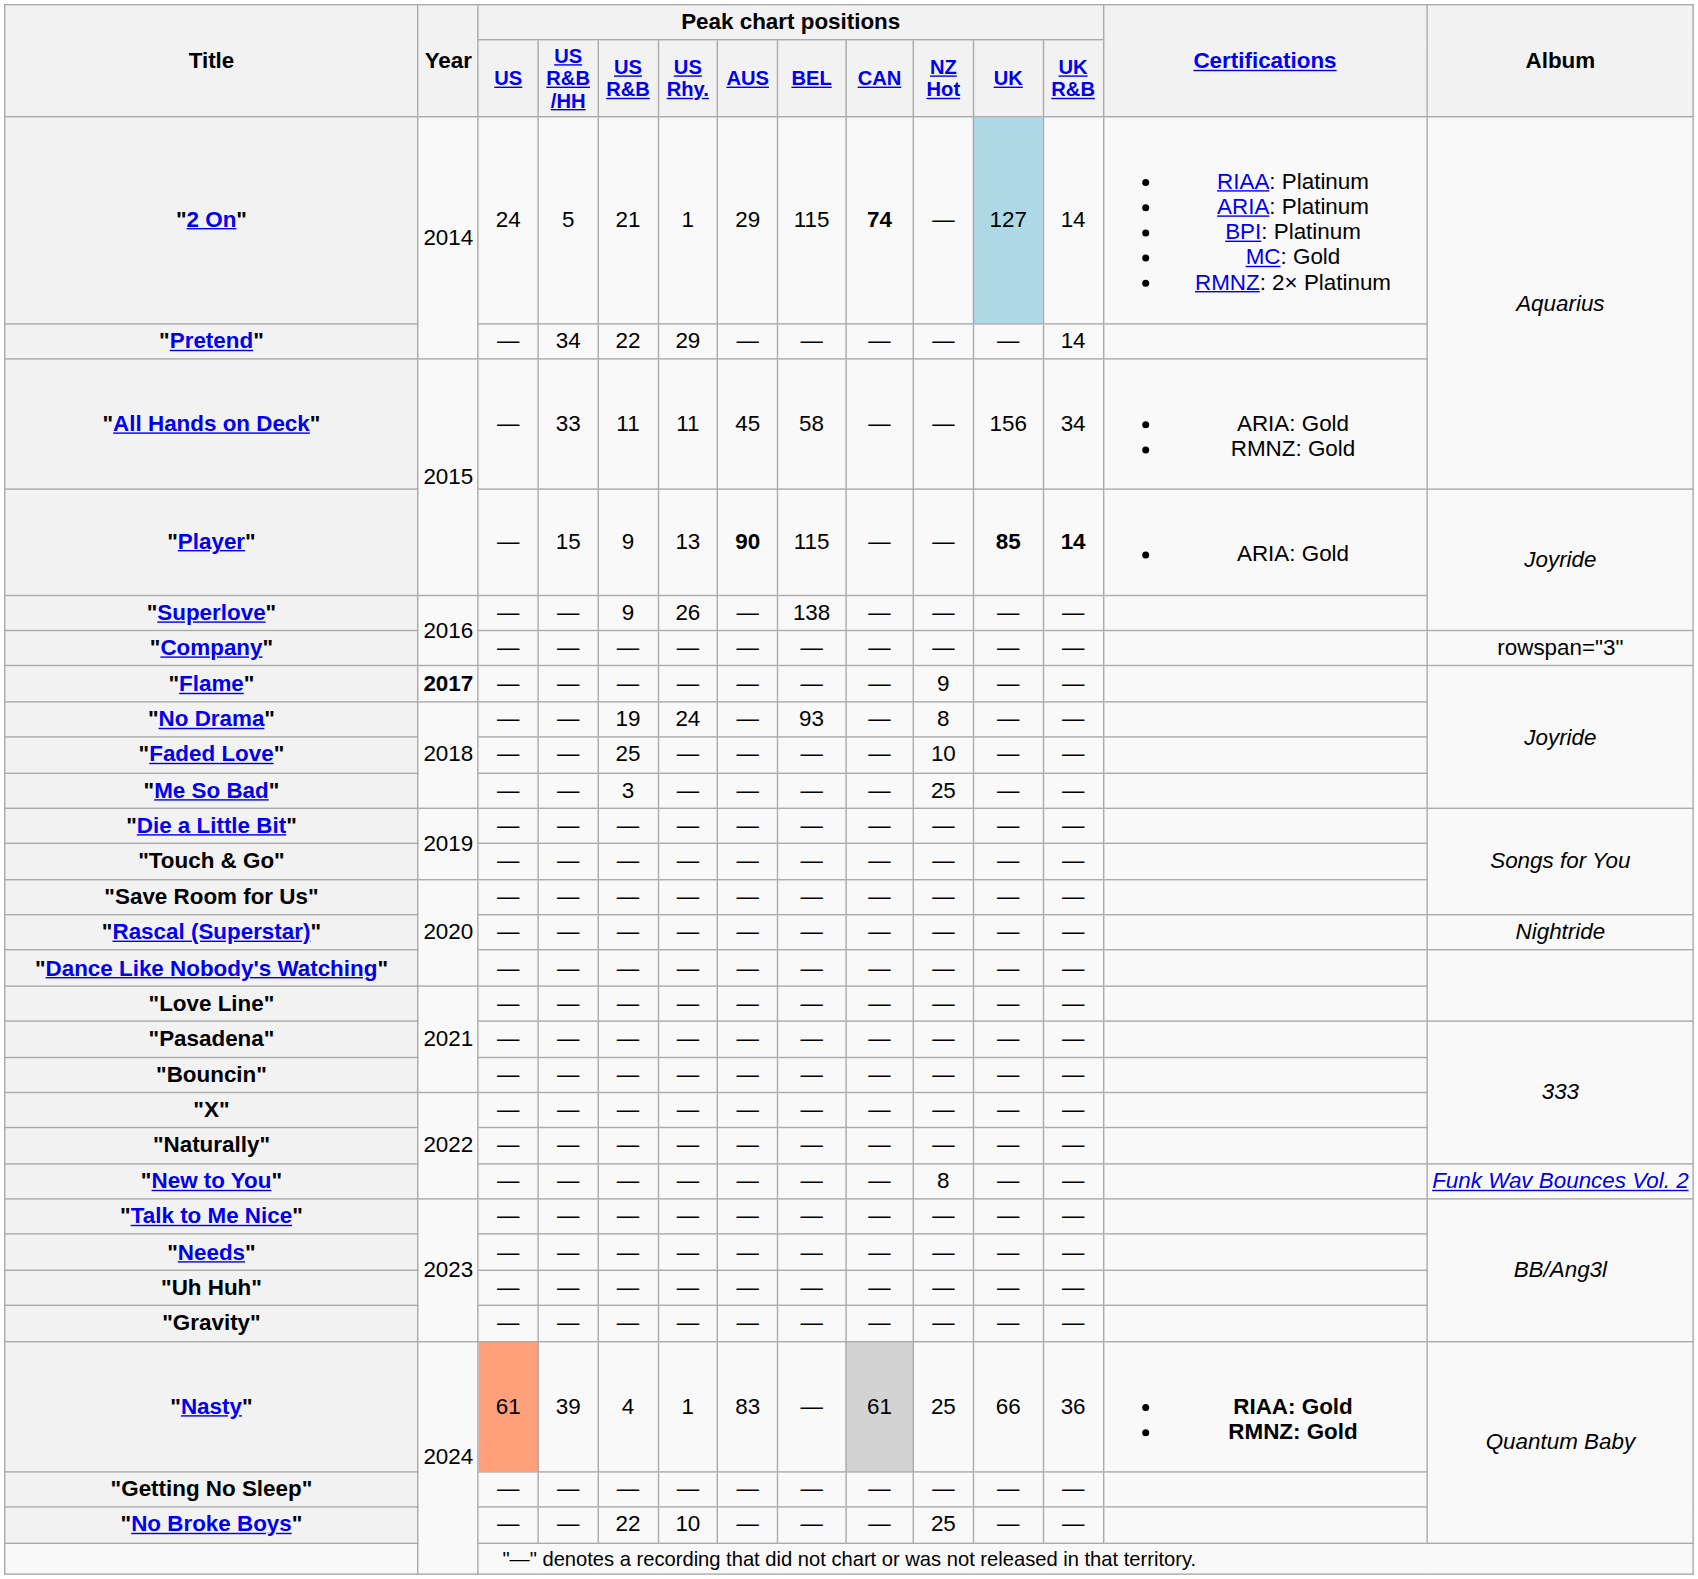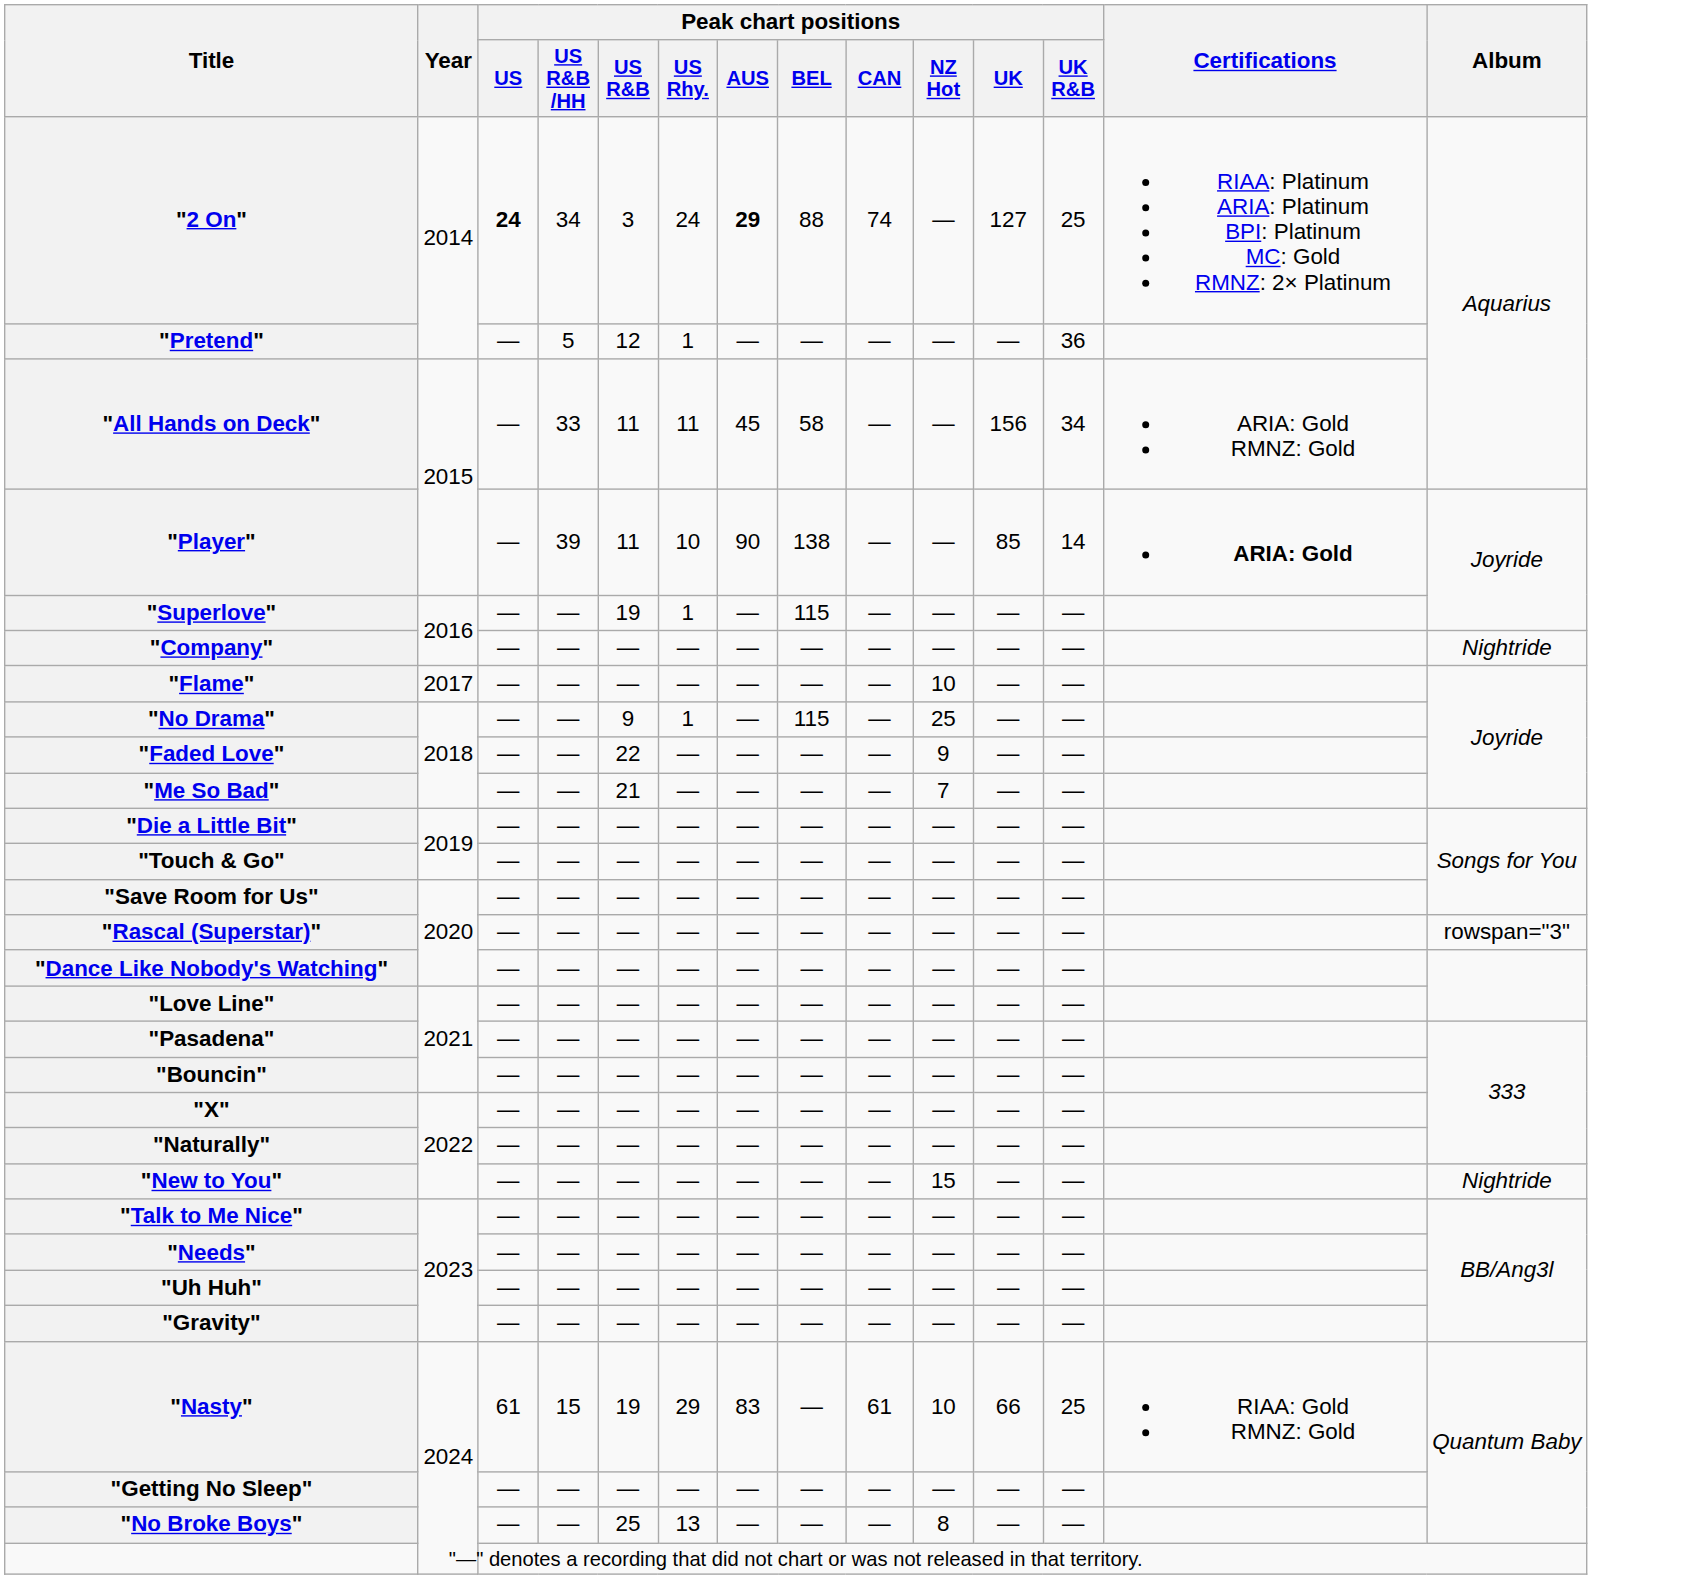"2 On" | Peak chart positions / US: normal -> bold
"2 On" | Peak chart positions / US R&B /HH: 5 -> 34
"2 On" | Peak chart positions / US R&B: 21 -> 3
"2 On" | Peak chart positions / US Rhy.: 1 -> 24
"2 On" | Peak chart positions / AUS: normal -> bold
"2 On" | Peak chart positions / BEL: 115 -> 88
"2 On" | Peak chart positions / CAN: bold -> normal
"2 On" | Peak chart positions / UK: lightblue background -> no background
"2 On" | Peak chart positions / UK R&B: 14 -> 25
"Pretend" | Peak chart positions / US R&B /HH: 34 -> 5
"Pretend" | Peak chart positions / US R&B: 22 -> 12
"Pretend" | Peak chart positions / US Rhy.: 29 -> 1
"Pretend" | Peak chart positions / UK R&B: 14 -> 36
"Player" | Peak chart positions / US R&B /HH: 15 -> 39
"Player" | Peak chart positions / US R&B: 9 -> 11
"Player" | Peak chart positions / US Rhy.: 13 -> 10
"Player" | Peak chart positions / AUS: bold -> normal
"Player" | Peak chart positions / BEL: 115 -> 138
"Player" | Peak chart positions / UK: bold -> normal
"Player" | Peak chart positions / UK R&B: bold -> normal
"Player" | Certifications: normal -> bold
"Superlove" | Peak chart positions / US R&B: 9 -> 19
"Superlove" | Peak chart positions / US Rhy.: 26 -> 1
"Superlove" | Peak chart positions / BEL: 138 -> 115
"Company" | Album: rowspan="3" -> Nightride
"Flame" | Year: bold -> normal
"Flame" | Peak chart positions / NZ Hot: 9 -> 10
"No Drama" | Peak chart positions / US R&B: 19 -> 9
"No Drama" | Peak chart positions / US Rhy.: 24 -> 1
"No Drama" | Peak chart positions / BEL: 93 -> 115
"No Drama" | Peak chart positions / NZ Hot: 8 -> 25
"Faded Love" | Peak chart positions / US R&B: 25 -> 22
"Faded Love" | Peak chart positions / NZ Hot: 10 -> 9
"Me So Bad" | Peak chart positions / US R&B: 3 -> 21
"Me So Bad" | Peak chart positions / NZ Hot: 25 -> 7
"Rascal (Superstar)" | Album: Nightride -> rowspan="3"
"New to You" | Peak chart positions / NZ Hot: 8 -> 15
"New to You" | Album: Funk Wav Bounces Vol. 2 -> Nightride
"Nasty" | Peak chart positions / US: lightsalmon background -> no background
"Nasty" | Peak chart positions / US R&B /HH: 39 -> 15
"Nasty" | Peak chart positions / US R&B: 4 -> 19
"Nasty" | Peak chart positions / US Rhy.: 1 -> 29
"Nasty" | Peak chart positions / CAN: lightgrey background -> no background
"Nasty" | Peak chart positions / NZ Hot: 25 -> 10
"Nasty" | Peak chart positions / UK R&B: 36 -> 25
"Nasty" | Certifications: bold -> normal
"No Broke Boys" | Peak chart positions / US R&B: 22 -> 25
"No Broke Boys" | Peak chart positions / US Rhy.: 10 -> 13
"No Broke Boys" | Peak chart positions / NZ Hot: 25 -> 8
